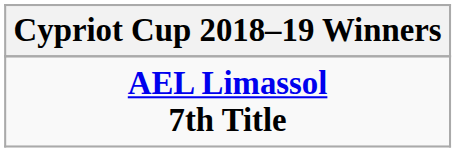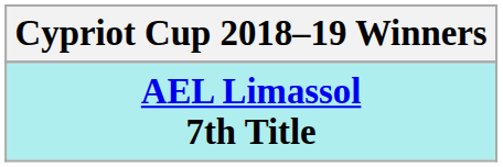row 2 | column 1: no background -> paleturquoise background
